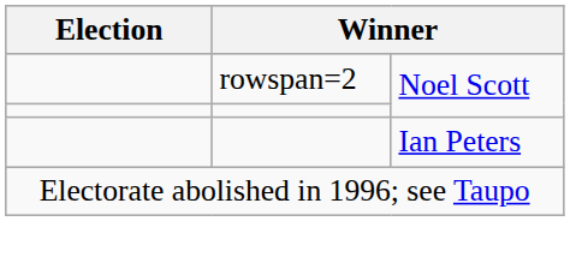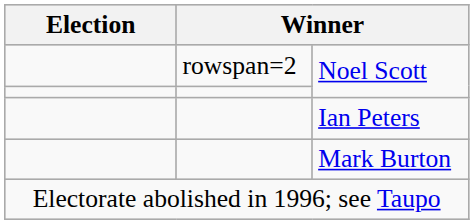+ row: Mark Burton
